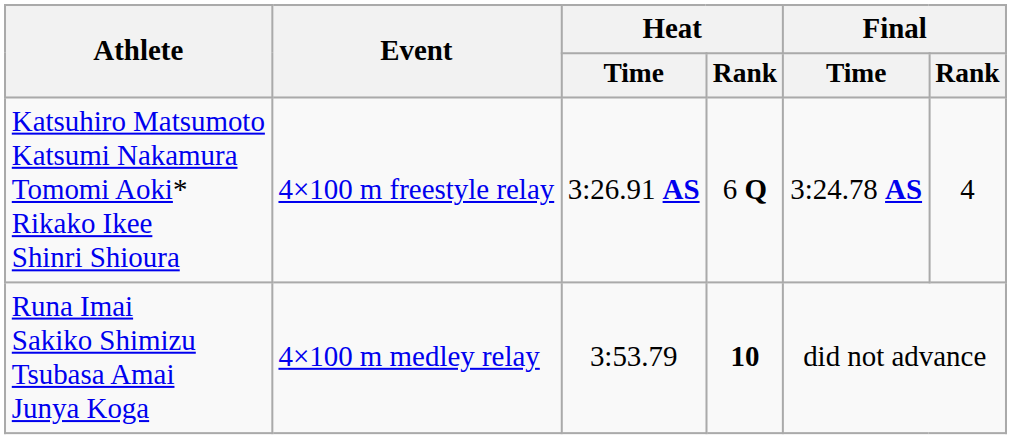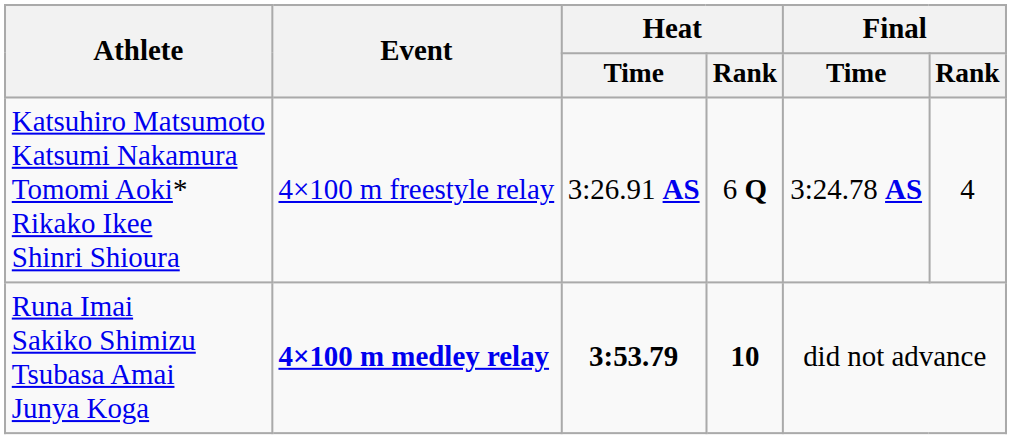Runa Imai Sakiko Shimizu Tsubasa Amai Junya Koga | Event: normal -> bold
Runa Imai Sakiko Shimizu Tsubasa Amai Junya Koga | Heat / Time: normal -> bold
